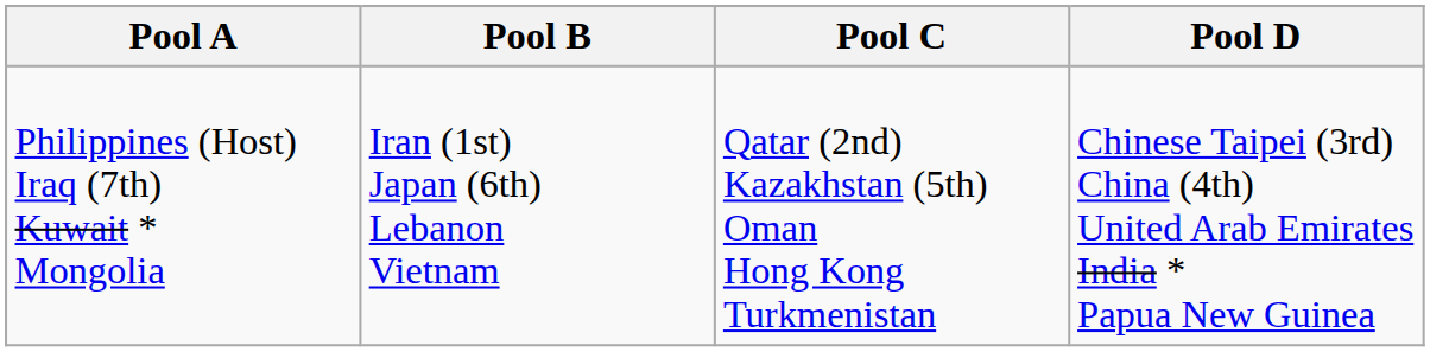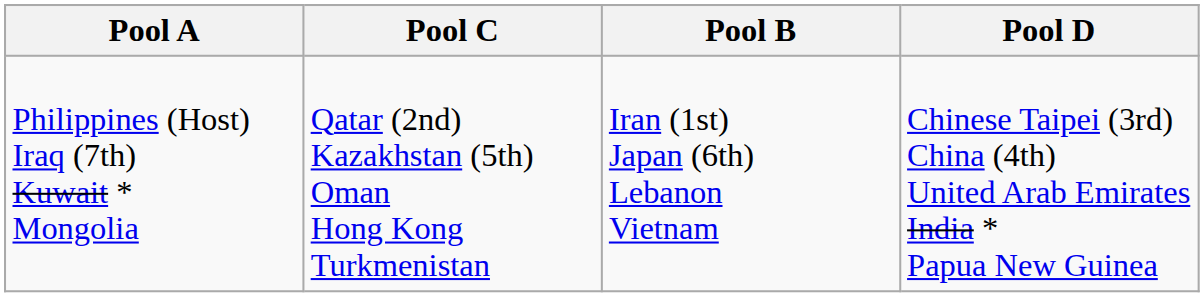columns swapped: Pool B <-> Pool C
